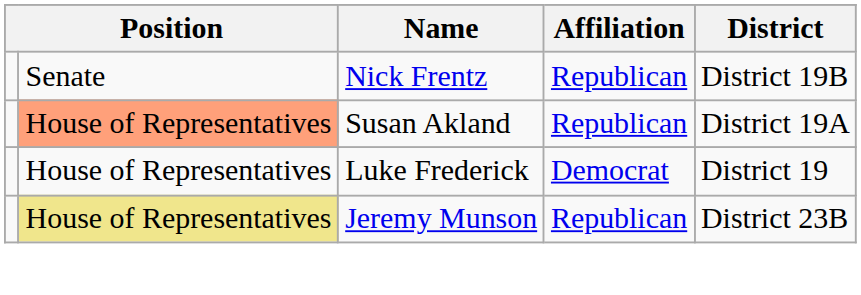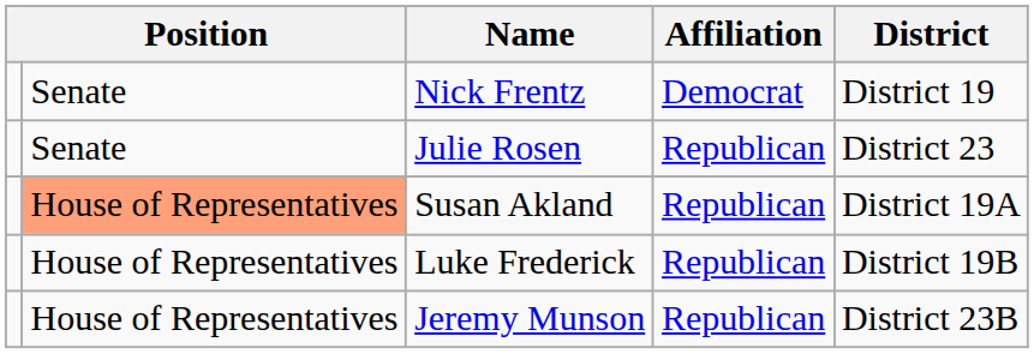Nick Frentz | Affiliation: Republican -> Democrat
Nick Frentz | District: District 19B -> District 19
+ row: Senate | Julie Rosen | Republican | District 23
Luke Frederick | Affiliation: Democrat -> Republican
Luke Frederick | District: District 19 -> District 19B
Jeremy Munson | column 2: khaki background -> no background
